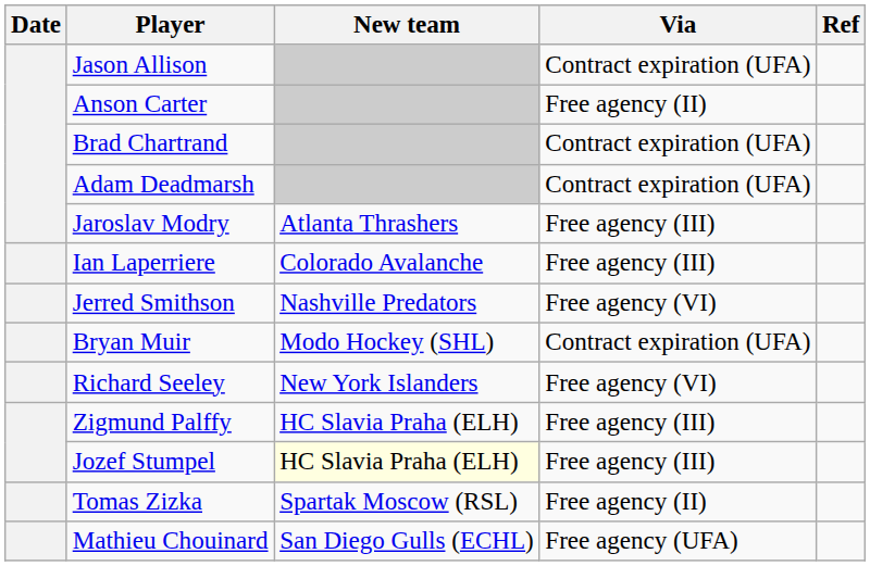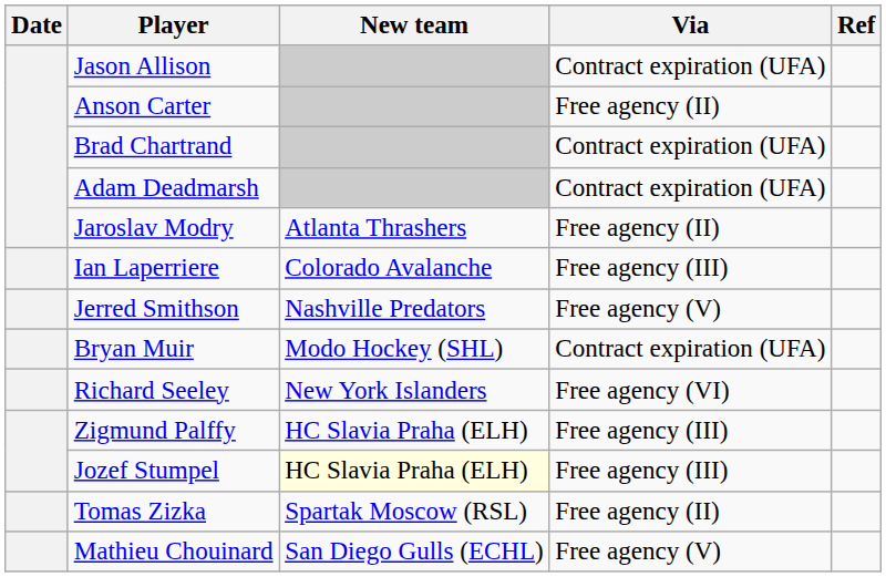Jaroslav Modry | Via: Free agency (III) -> Free agency (II)
Jerred Smithson | Via: Free agency (VI) -> Free agency (V)
Mathieu Chouinard | Via: Free agency (UFA) -> Free agency (V)
